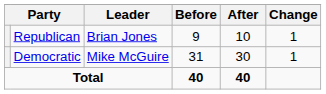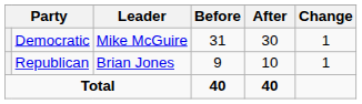rows swapped: Democratic <-> Republican
